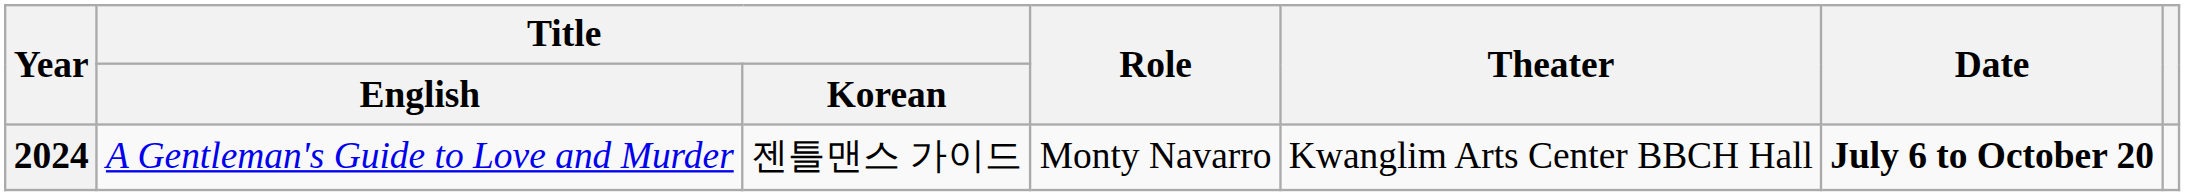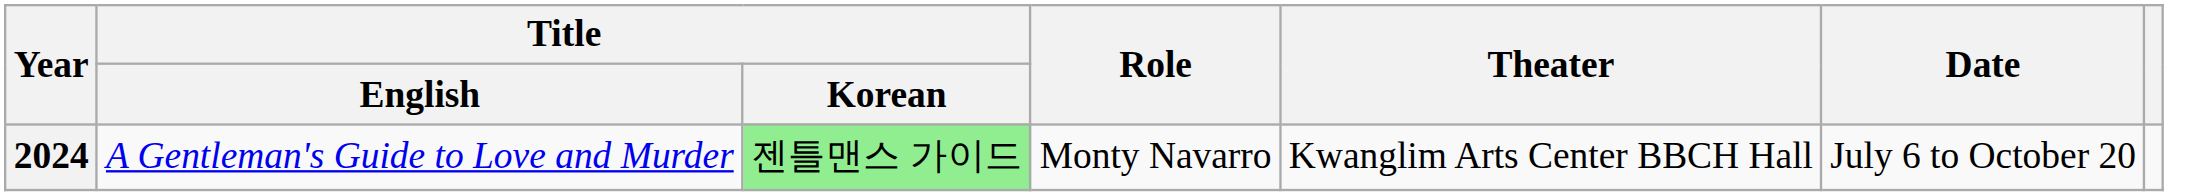2024 | Title / Korean: no background -> lightgreen background
2024 | Date: bold -> normal
